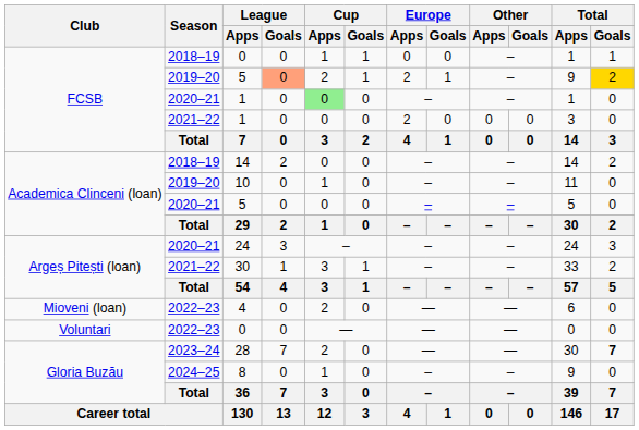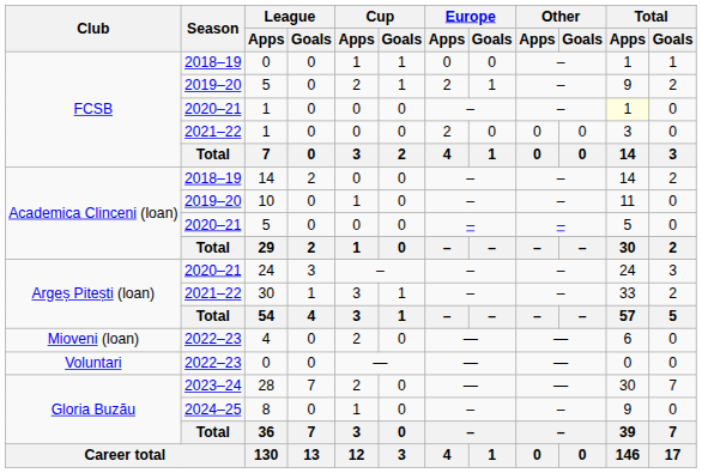2019–20 / 5 | League / Goals: lightsalmon background -> no background
2019–20 / 5 | Total / Goals: gold background -> no background
2020–21 / 1 | Cup / Apps: lightgreen background -> no background
2020–21 / 1 | Total / Apps: no background -> lightyellow background
28 | Total / Goals: bold -> normal
